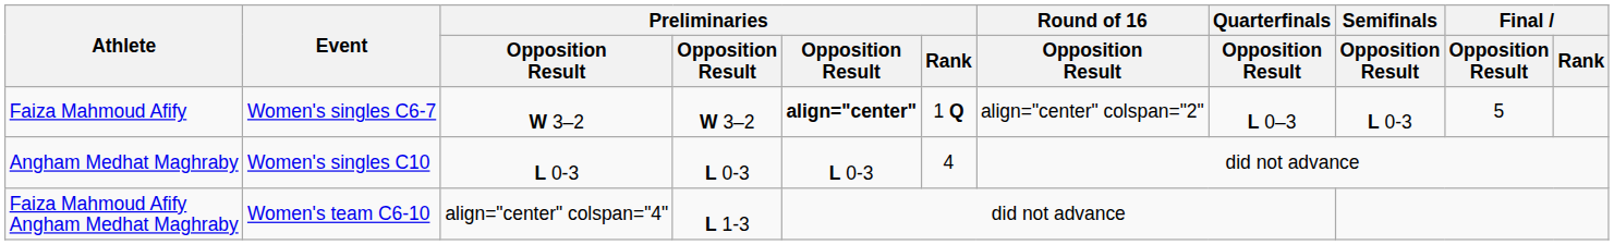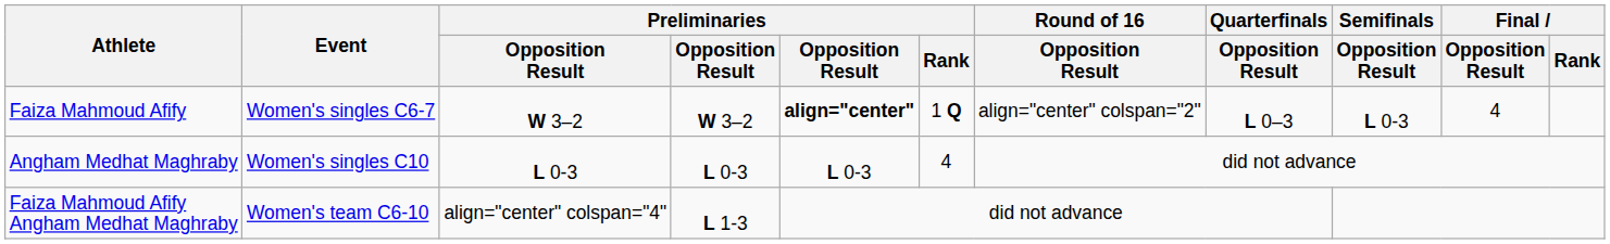Faiza Mahmoud Afify | Final / Opposition Result: 5 -> 4
